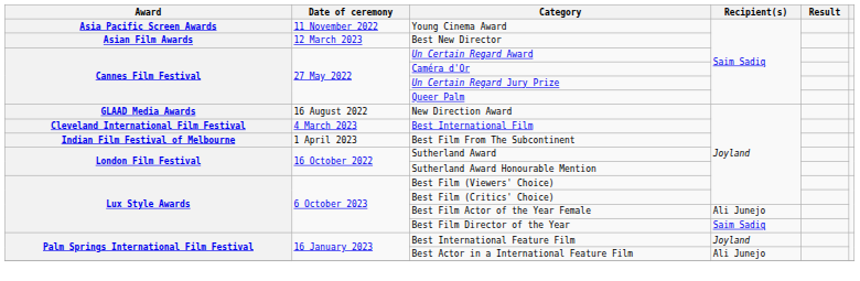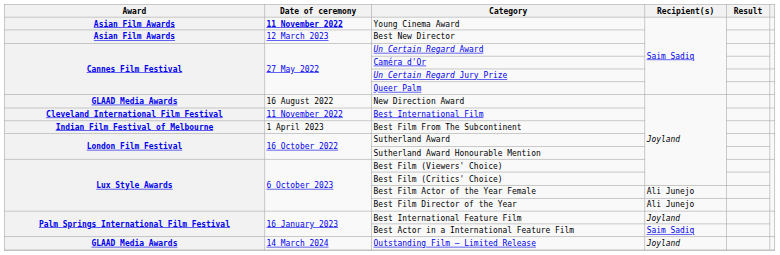Young Cinema Award | Award: Asia Pacific Screen Awards -> Asian Film Awards
Young Cinema Award | Date of ceremony: normal -> bold
Best International Film | Date of ceremony: 4 March 2023 -> 11 November 2022
Best Film Director of the Year | Recipient(s): Saim Sadiq -> Ali Junejo
Best Actor in a International Feature Film | Recipient(s): Ali Junejo -> Saim Sadiq
+ row: GLAAD Media Awards | 14 March 2024 | Outstanding Film – Limited Release | Joyland
